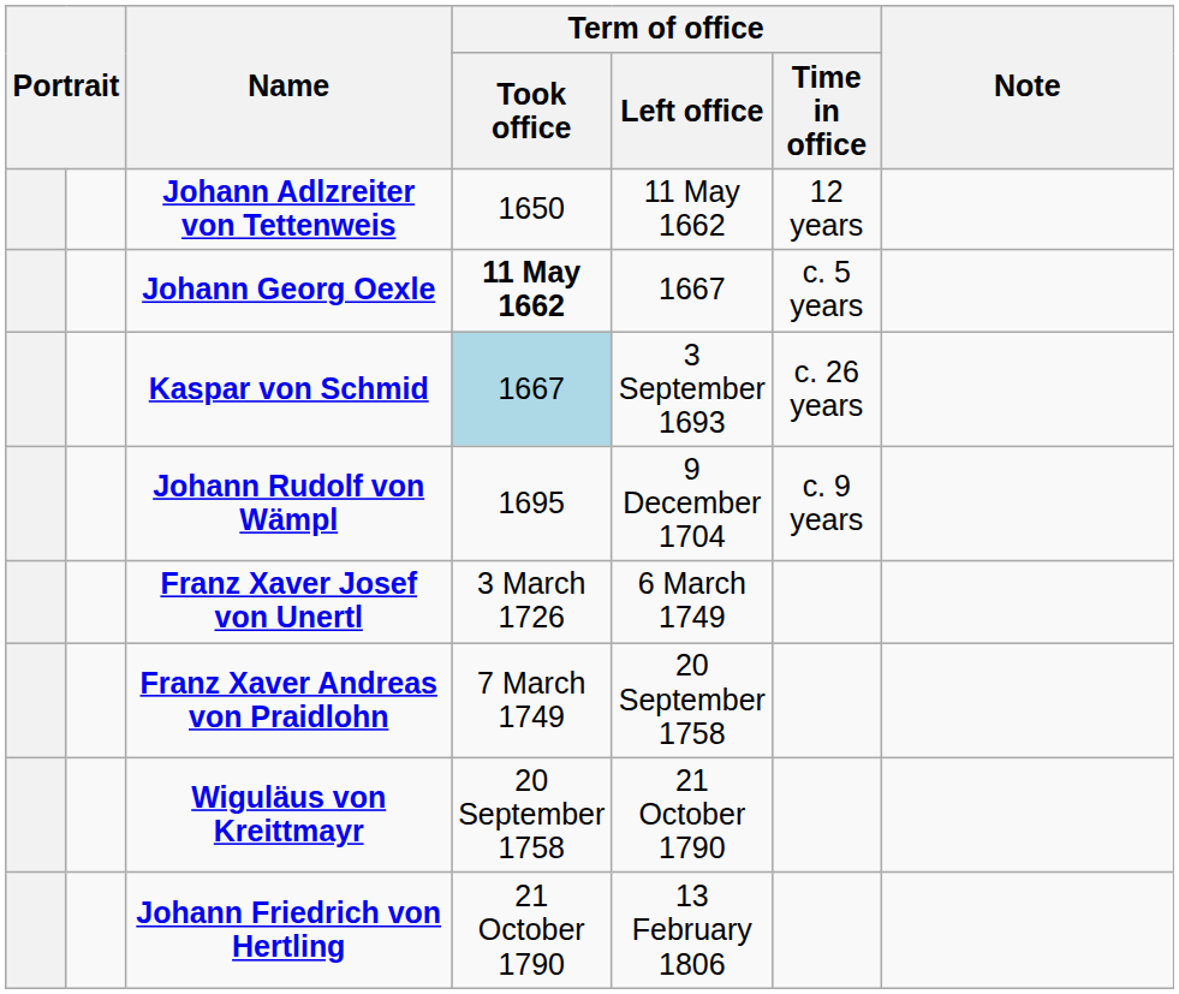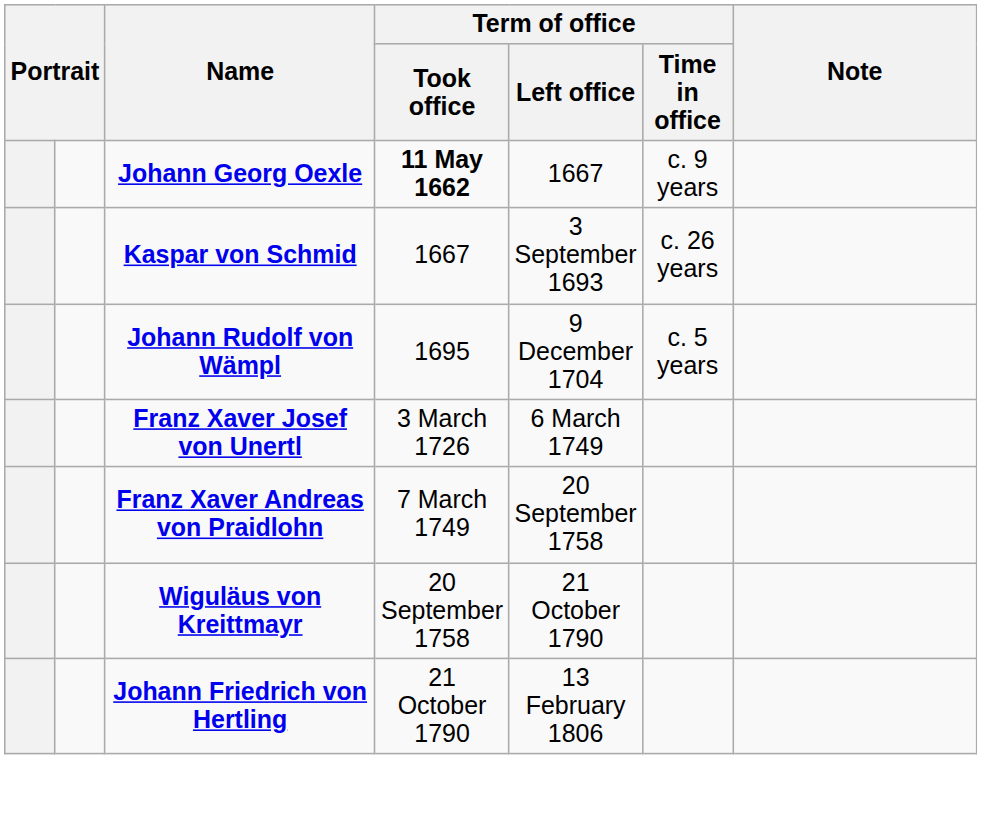- row: Johann Adlzreiter von Tettenweis | 1650 | 11 May 1662 | 12 years
Johann Georg Oexle | Term of office / Time in office: c. 5 years -> c. 9 years
Kaspar von Schmid | Term of office / Took office: lightblue background -> no background
Johann Rudolf von Wämpl | Term of office / Time in office: c. 9 years -> c. 5 years
